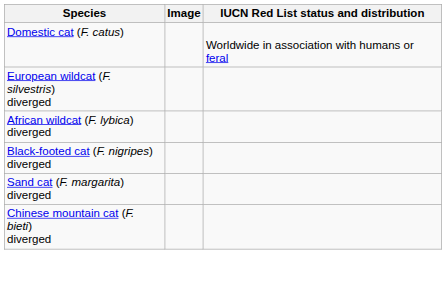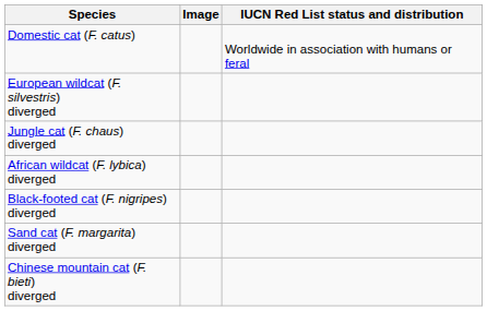+ row: Jungle cat (F. chaus) diverged
